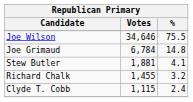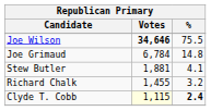Joe Wilson | Votes: normal -> bold
Clyde T. Cobb | Votes: no background -> lightyellow background
Clyde T. Cobb | %: normal -> bold
